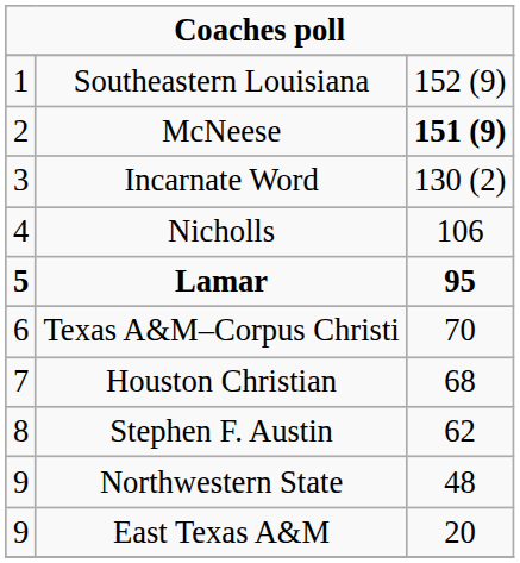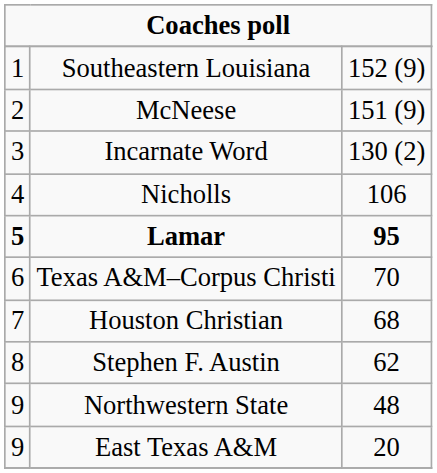McNeese | column 3: bold -> normal
